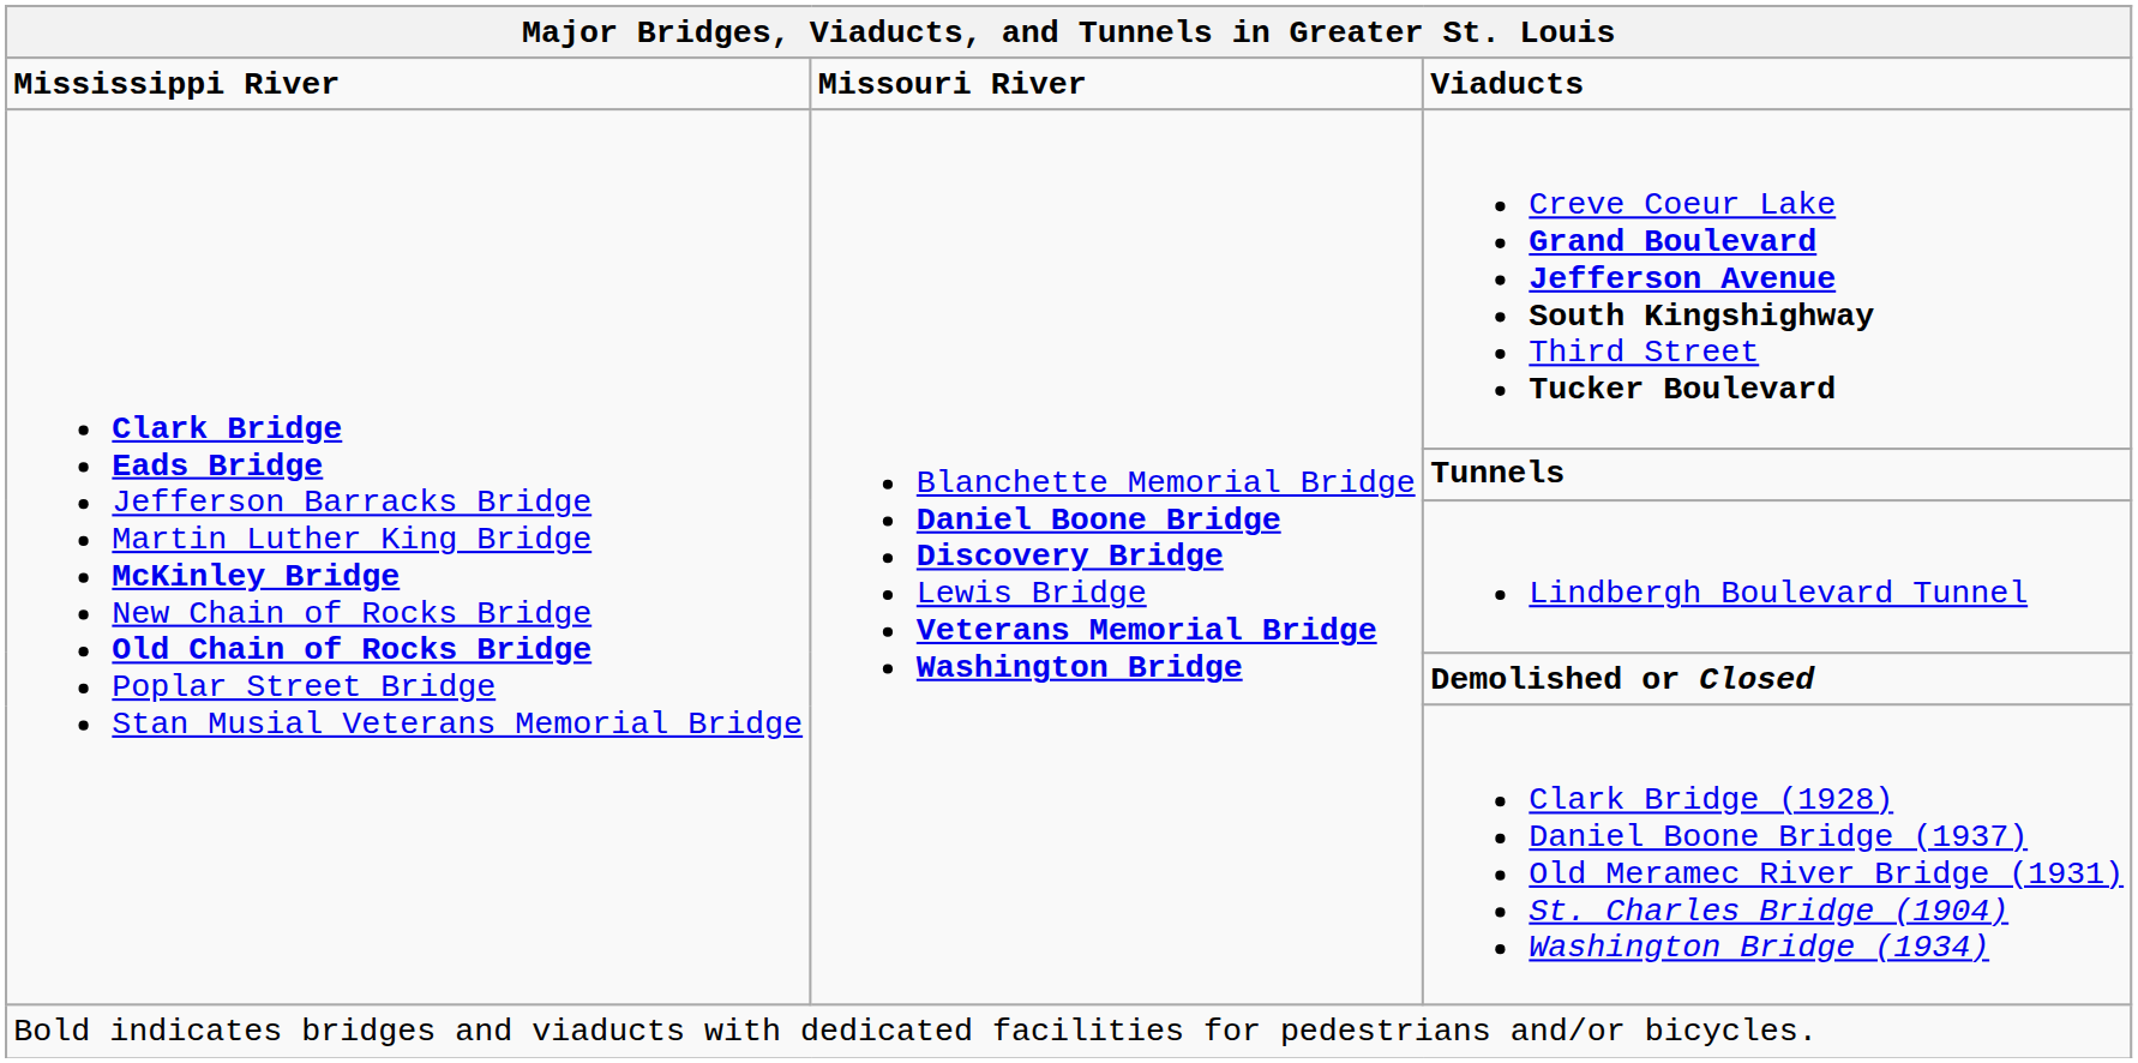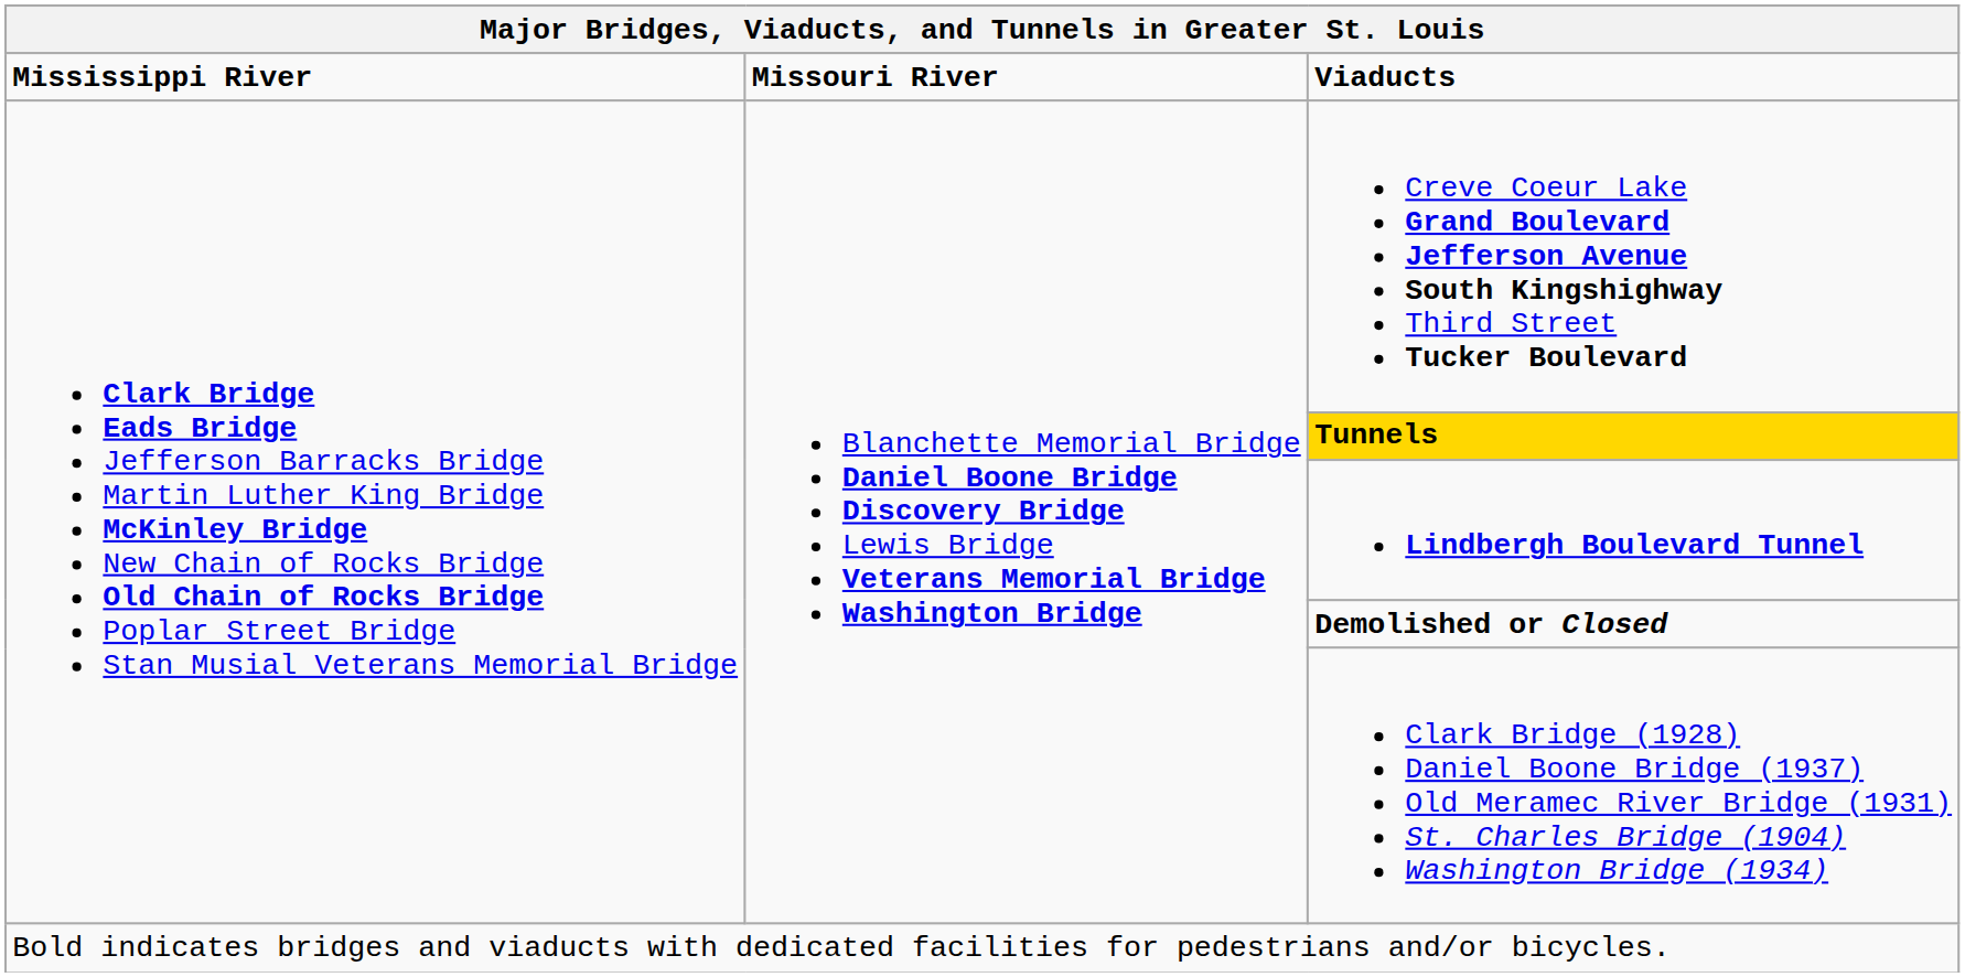Tunnels | Viaducts: no background -> gold background
Lindbergh Boulevard Tunnel | Viaducts: normal -> bold
